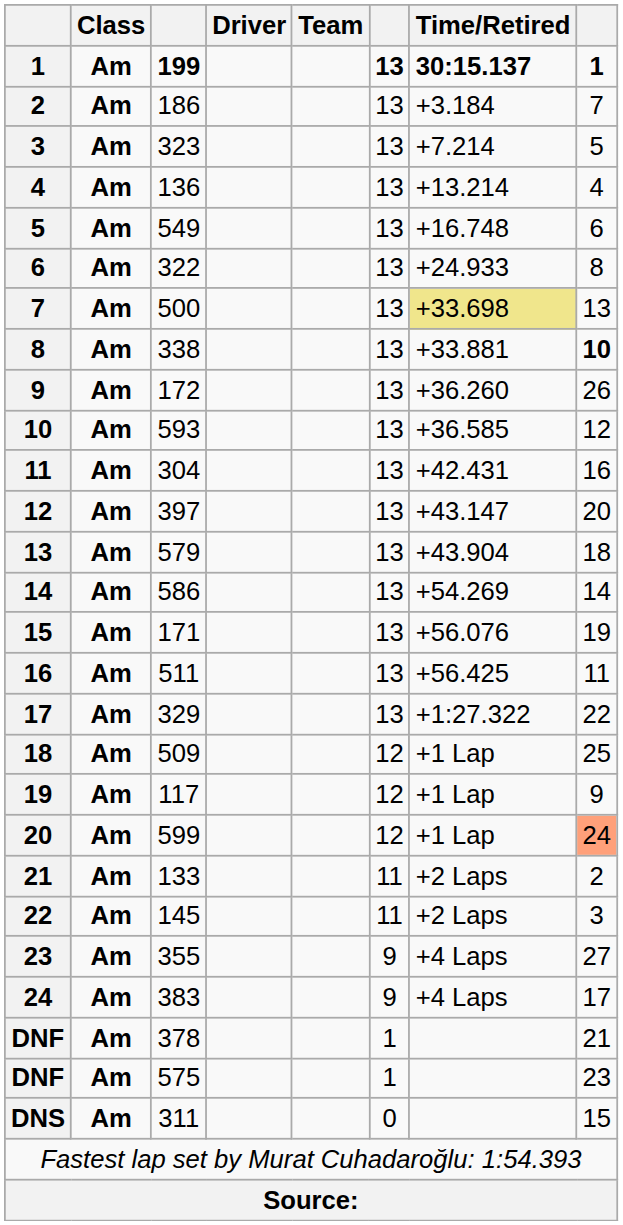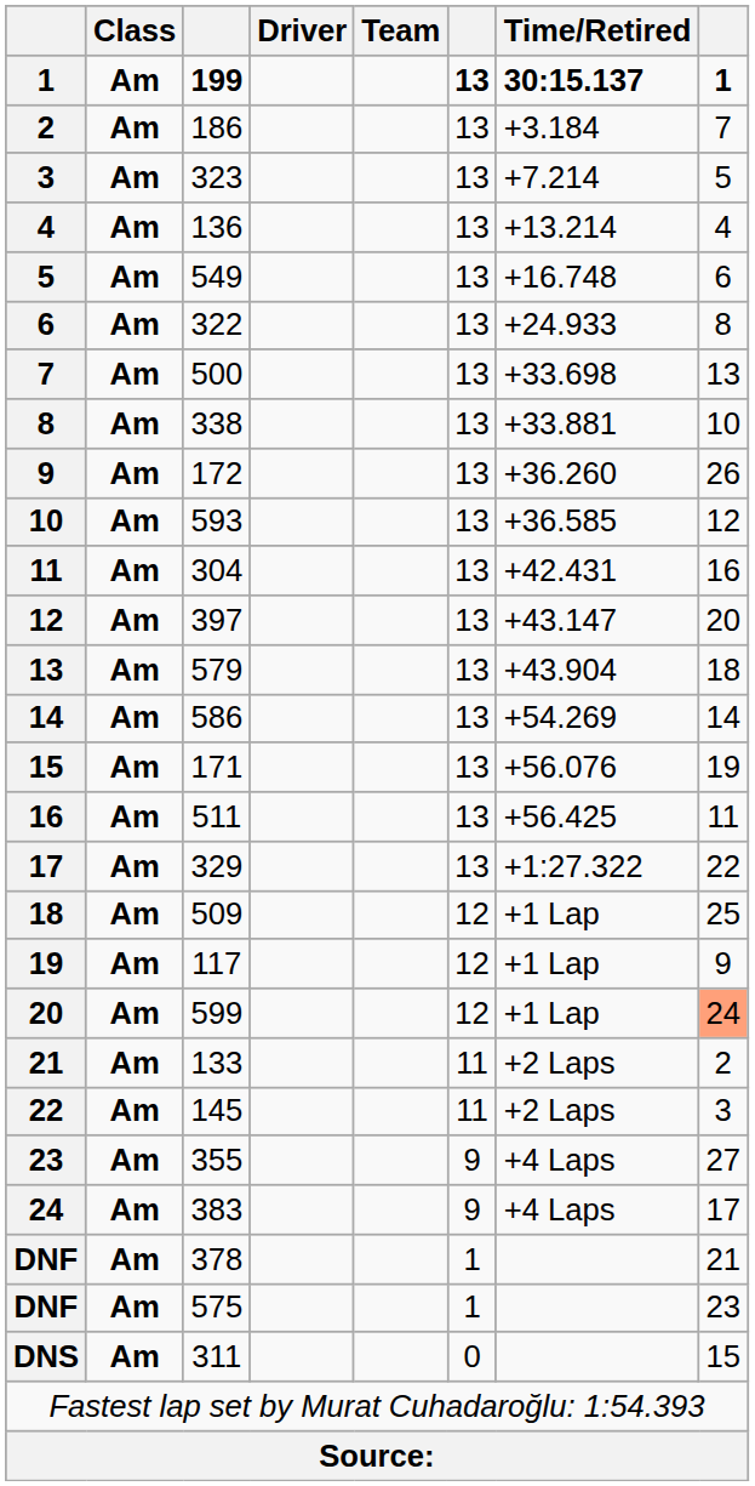500 | Time/Retired: khaki background -> no background
338 | column 8: bold -> normal
